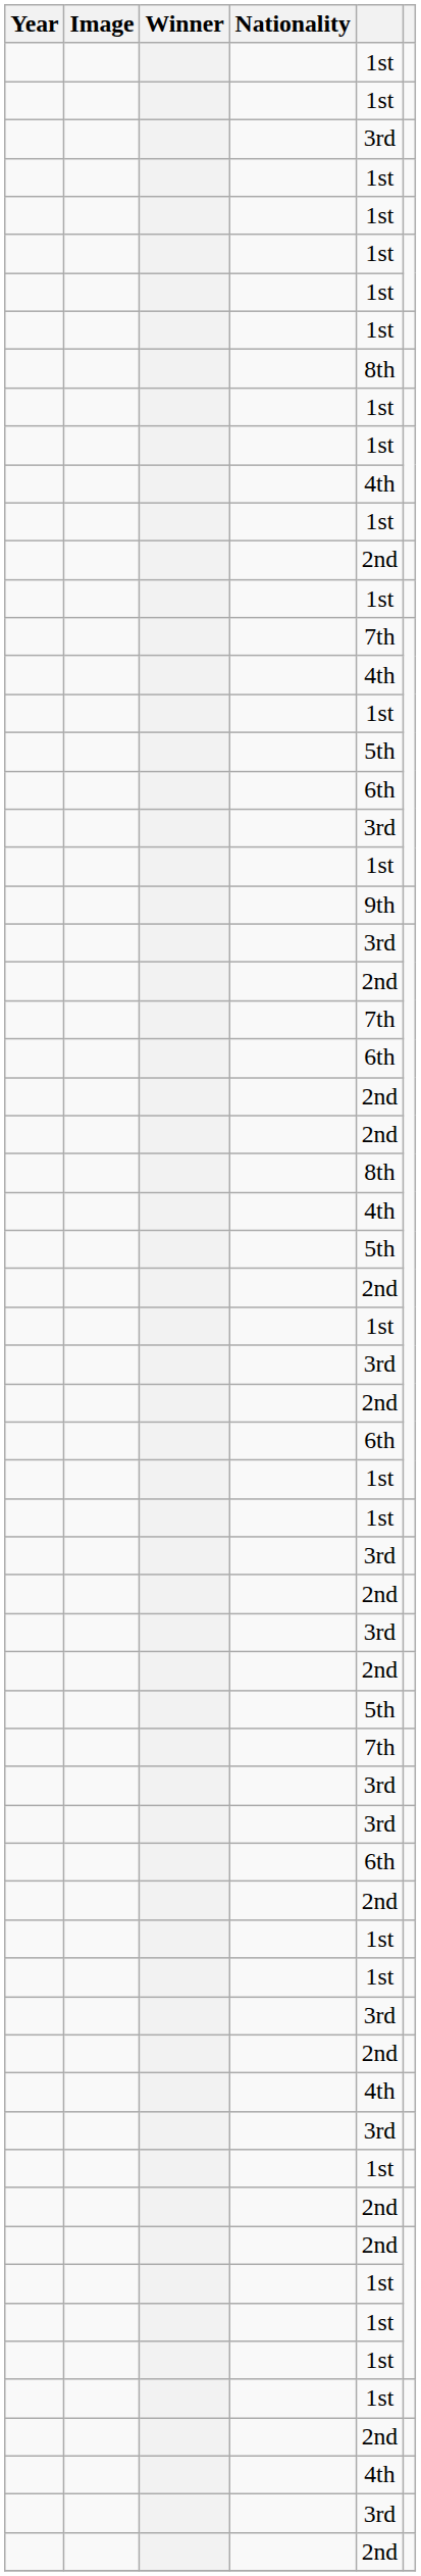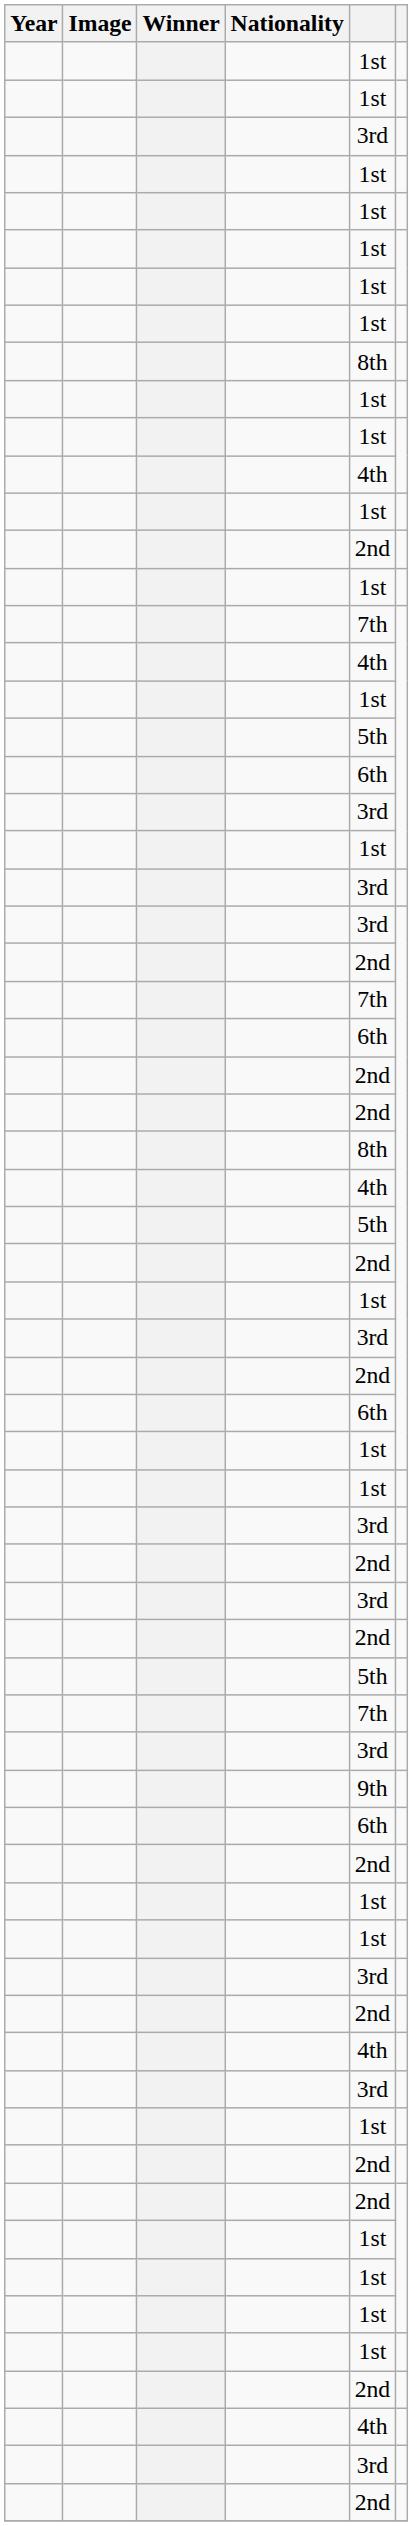row 24 | column 5: 9th -> 3rd
row 48 | column 5: 3rd -> 9th
